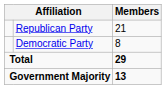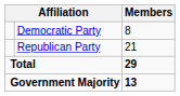rows swapped: Republican Party <-> Democratic Party
